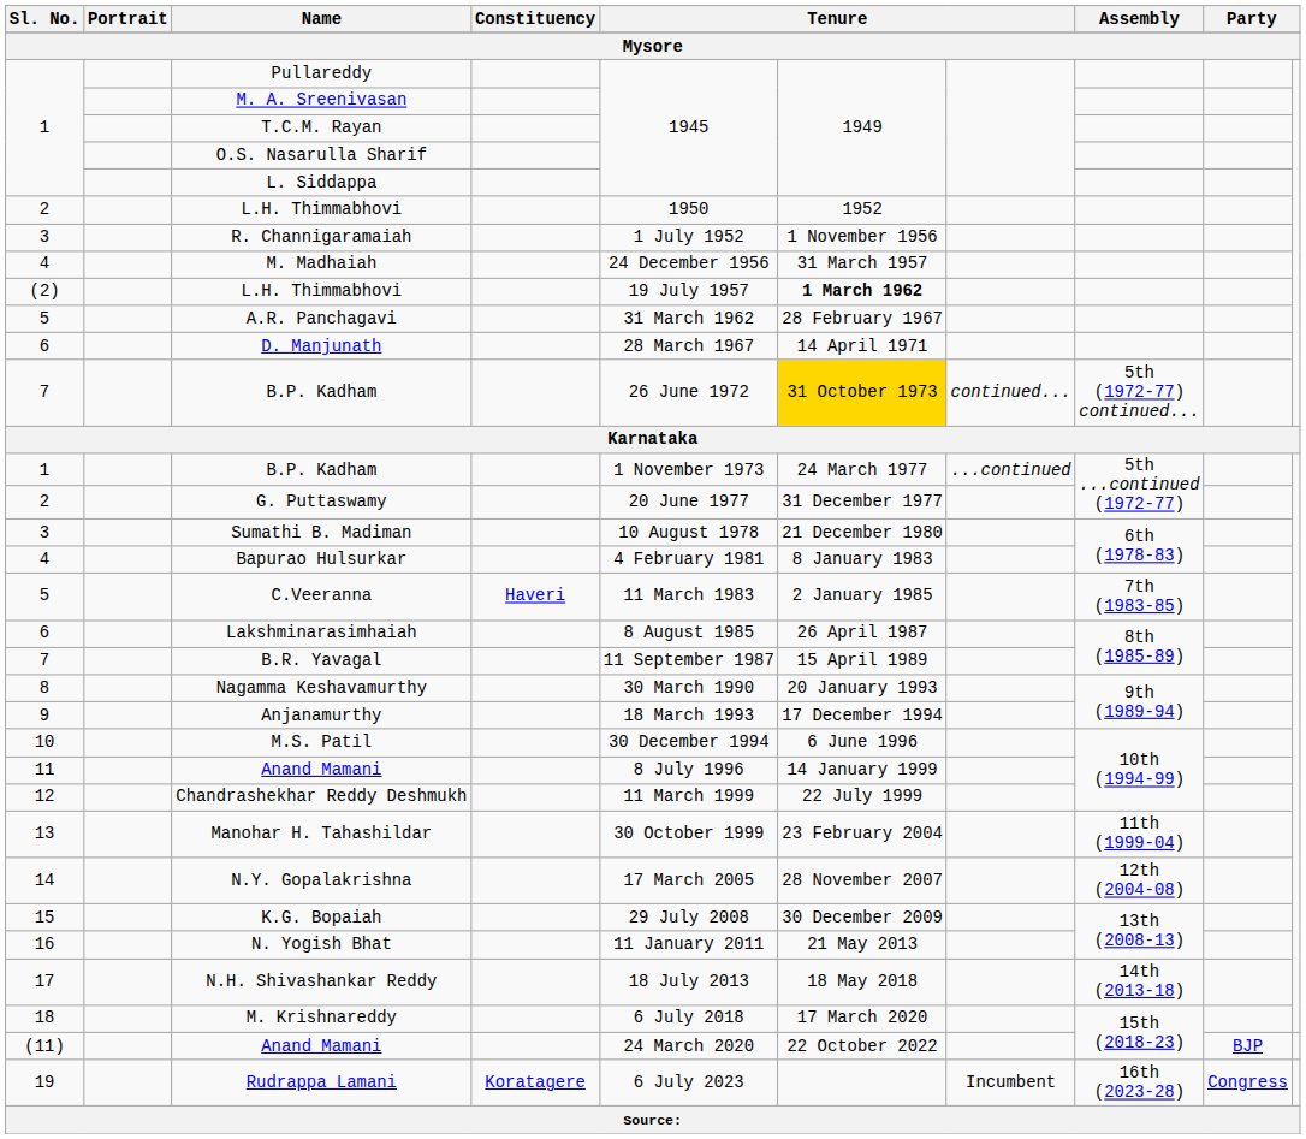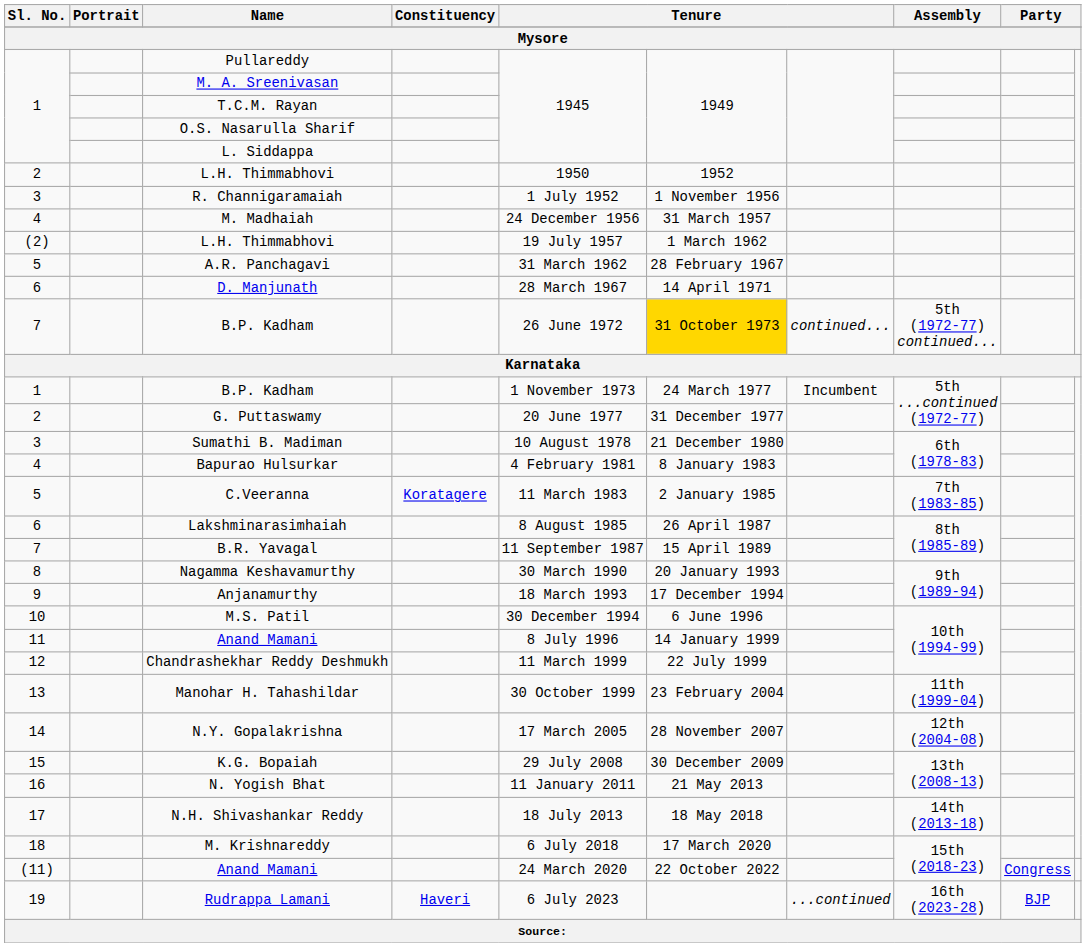(2) / L.H. Thimmabhovi | column 6: bold -> normal
1 / B.P. Kadham | column 7: ...continued -> Incumbent
C.Veeranna | Constituency: Haveri -> Koratagere
(11) / Anand Mamani | column 9: BJP -> Congress
Rudrappa Lamani | Constituency: Koratagere -> Haveri
Rudrappa Lamani | column 7: Incumbent -> ...continued
Rudrappa Lamani | column 9: Congress -> BJP
